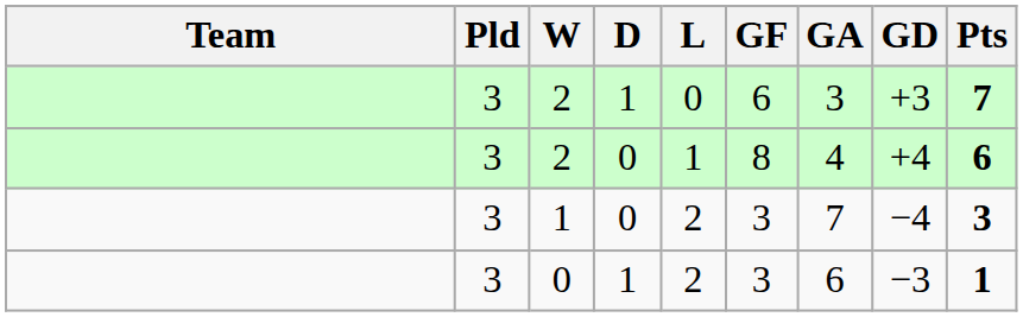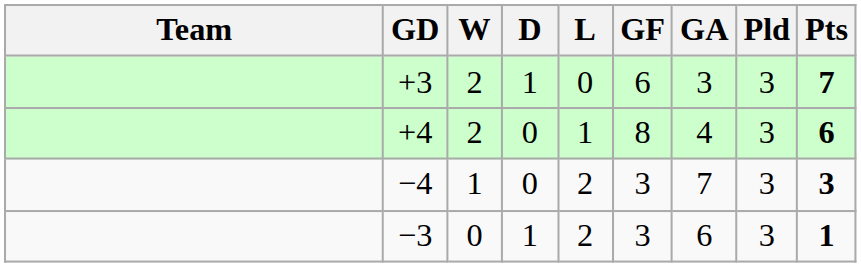columns swapped: Pld <-> GD
